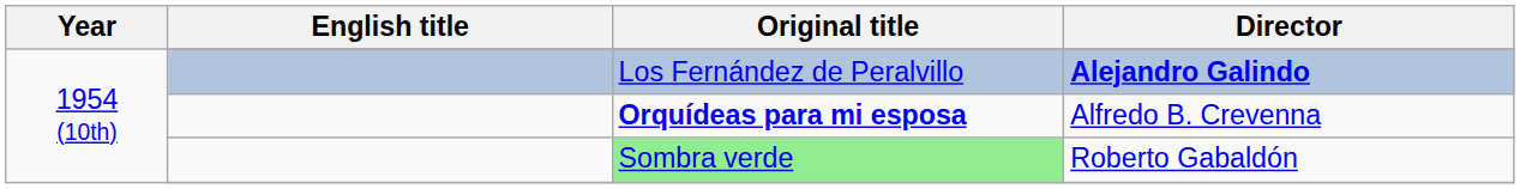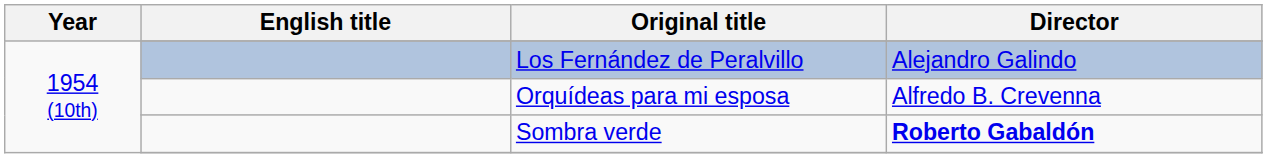Los Fernández de Peralvillo | Director: bold -> normal
Orquídeas para mi esposa | Original title: bold -> normal
Sombra verde | Original title: lightgreen background -> no background
Sombra verde | Director: normal -> bold
